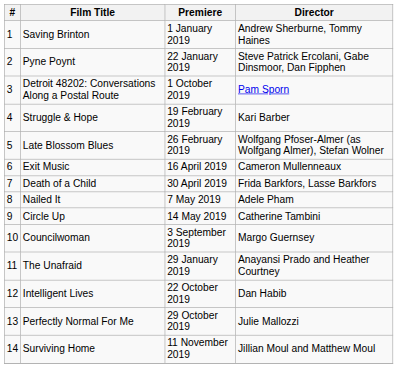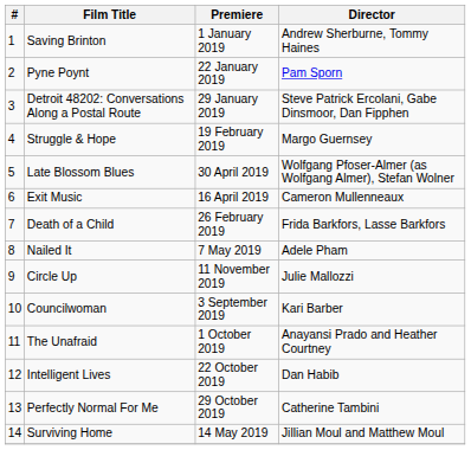Pyne Poynt | Director: Steve Patrick Ercolani, Gabe Dinsmoor, Dan Fipphen -> Pam Sporn
Detroit 48202: Conversations Along a Postal Route | Premiere: 1 October 2019 -> 29 January 2019
Detroit 48202: Conversations Along a Postal Route | Director: Pam Sporn -> Steve Patrick Ercolani, Gabe Dinsmoor, Dan Fipphen
Struggle & Hope | Director: Kari Barber -> Margo Guernsey
Late Blossom Blues | Premiere: 26 February 2019 -> 30 April 2019
Death of a Child | Premiere: 30 April 2019 -> 26 February 2019
Circle Up | Premiere: 14 May 2019 -> 11 November 2019
Circle Up | Director: Catherine Tambini -> Julie Mallozzi
Councilwoman | Director: Margo Guernsey -> Kari Barber
The Unafraid | Premiere: 29 January 2019 -> 1 October 2019
Perfectly Normal For Me | Director: Julie Mallozzi -> Catherine Tambini
Surviving Home | Premiere: 11 November 2019 -> 14 May 2019
